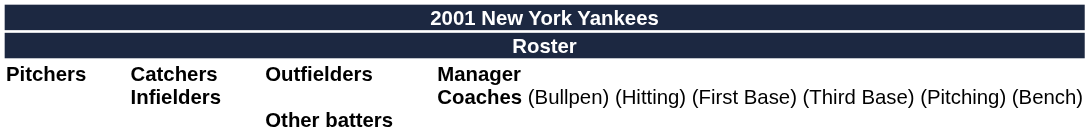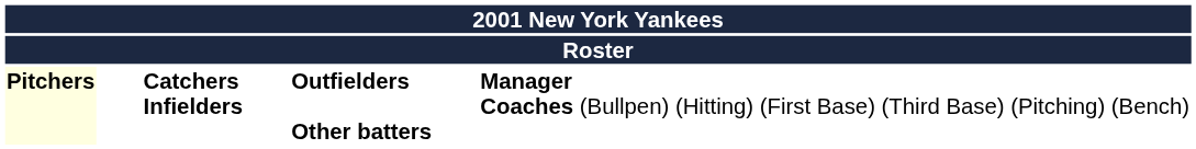Pitchers | column 1: no background -> lightyellow background
